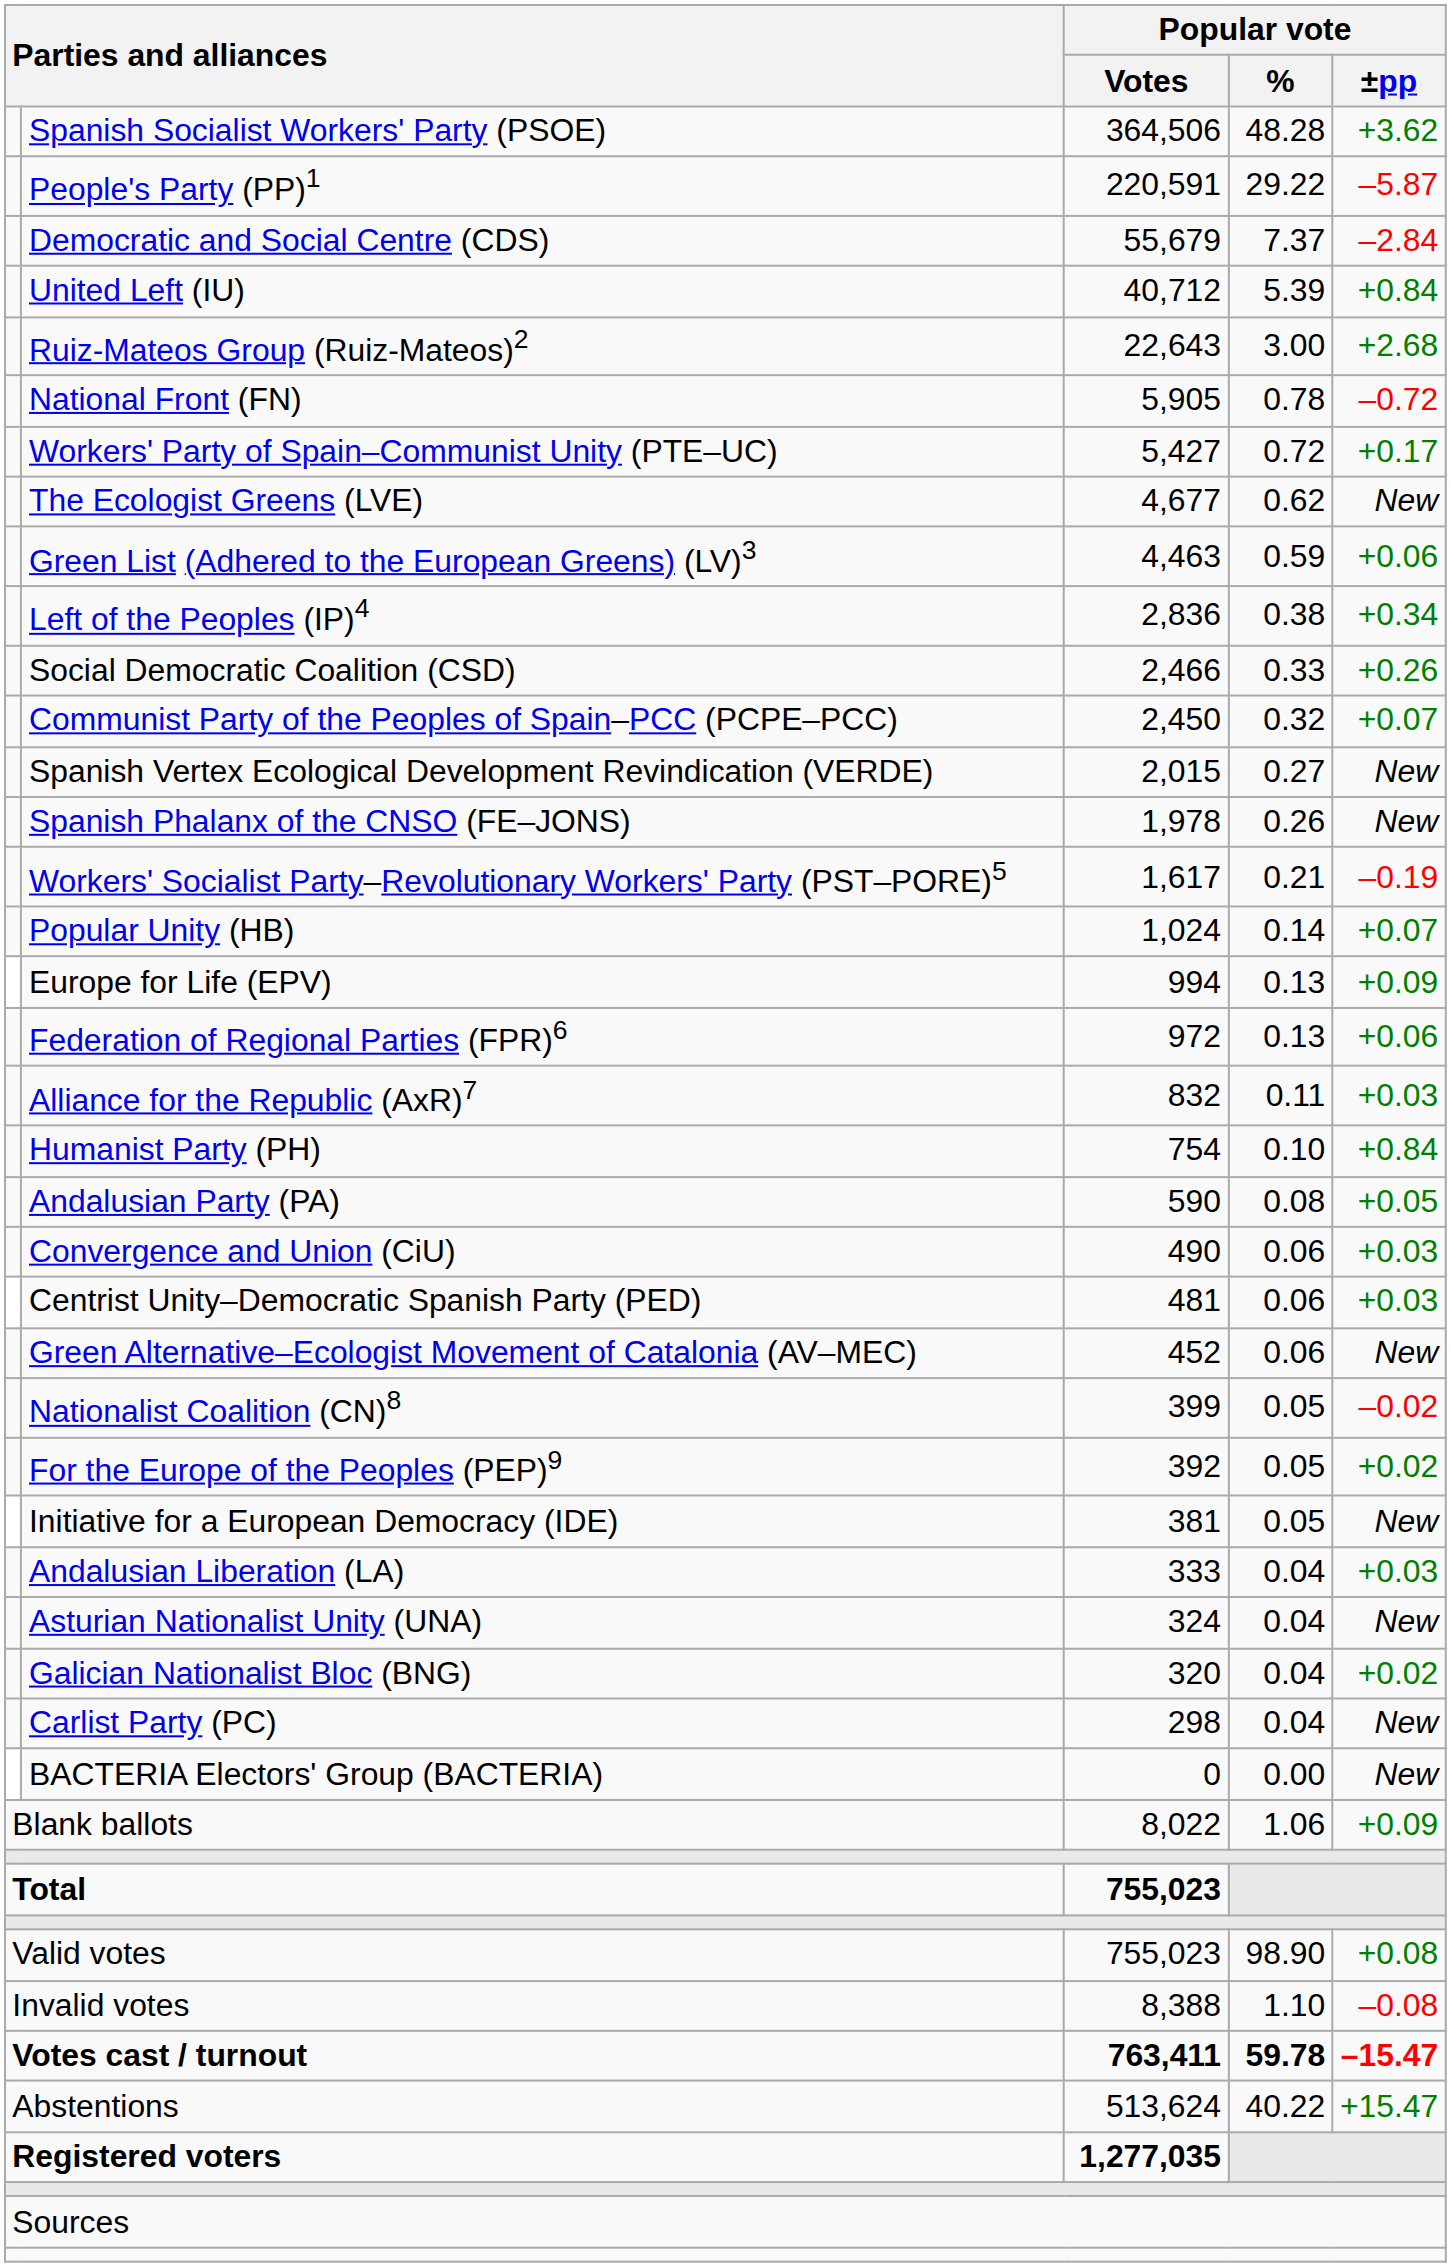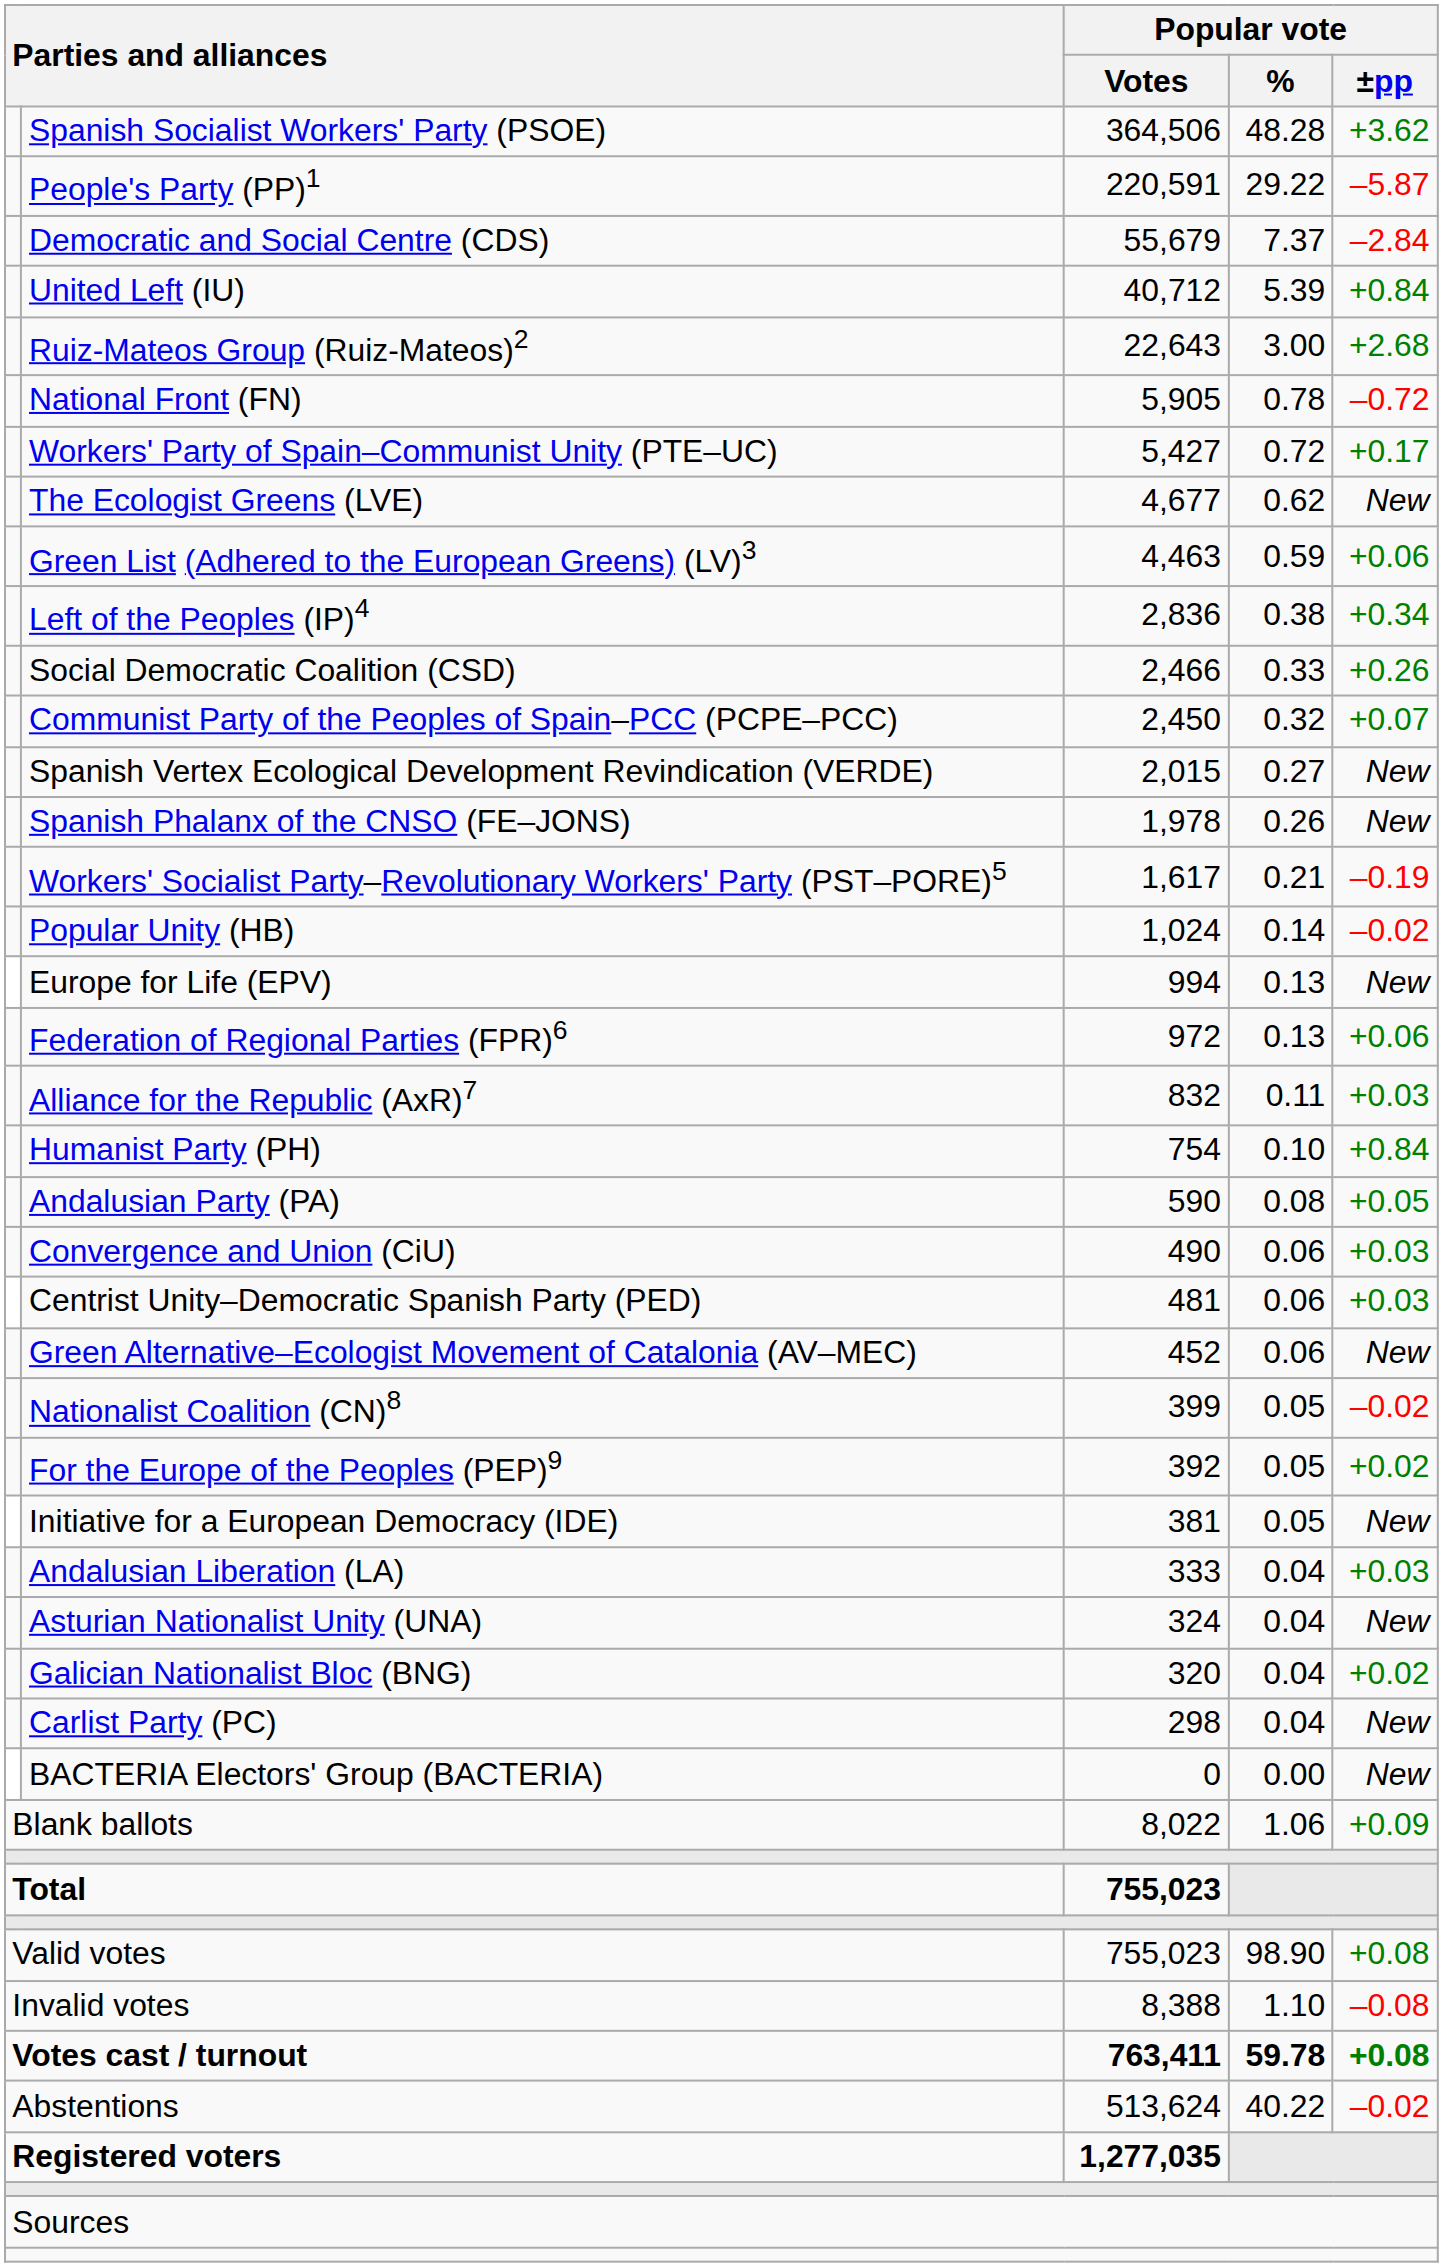Popular Unity (HB) | Popular vote / ±pp: +0.07 -> –0.02
Europe for Life (EPV) | Popular vote / ±pp: +0.09 -> New
Votes cast / turnout | Popular vote / ±pp: –15.47 -> +0.08
Abstentions | Popular vote / ±pp: +15.47 -> –0.02
